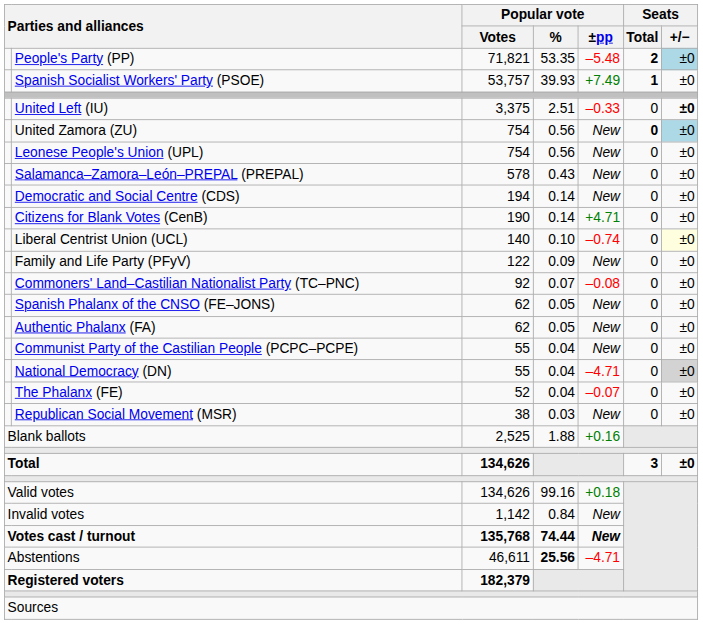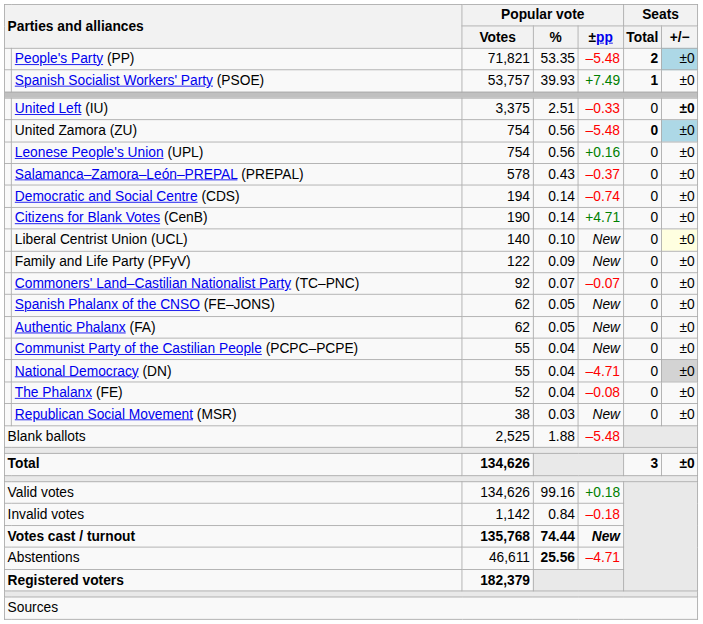United Zamora (ZU) | Popular vote / ±pp: New -> –5.48
Leonese People's Union (UPL) | Popular vote / ±pp: New -> +0.16
Salamanca–Zamora–León–PREPAL (PREPAL) | Popular vote / ±pp: New -> –0.37
Democratic and Social Centre (CDS) | Popular vote / ±pp: New -> –0.74
Liberal Centrist Union (UCL) | Popular vote / ±pp: –0.74 -> New
Commoners' Land–Castilian Nationalist Party (TC–PNC) | Popular vote / ±pp: –0.08 -> –0.07
The Phalanx (FE) | Popular vote / ±pp: –0.07 -> –0.08
Blank ballots | Popular vote / ±pp: +0.16 -> –5.48
Invalid votes | Popular vote / ±pp: New -> –0.18
